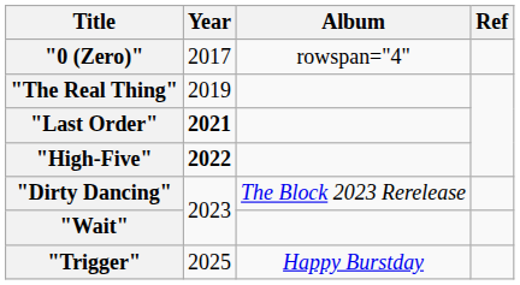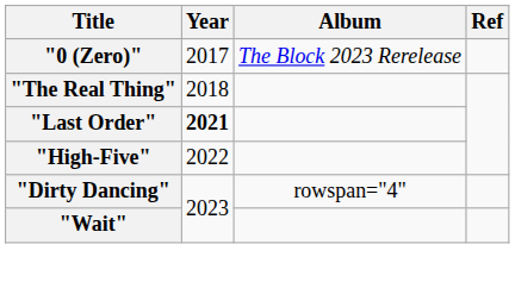"0 (Zero)" | Album: rowspan="4" -> The Block 2023 Rerelease
"The Real Thing" | Year: 2019 -> 2018
"High-Five" | Year: bold -> normal
"Dirty Dancing" | Album: The Block 2023 Rerelease -> rowspan="4"
- row: "Trigger" | 2025 | Happy Burstday
